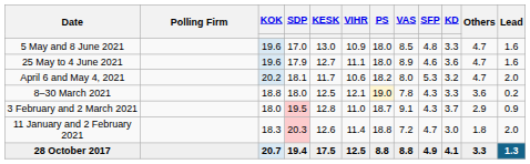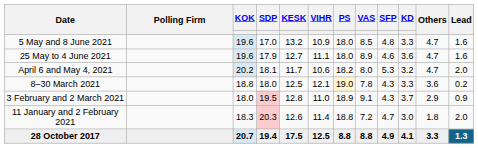5 May and 8 June 2021 | KESK: 13.0 -> 13.2
3 February and 2 March 2021 | PS: 18.7 -> 18.9
